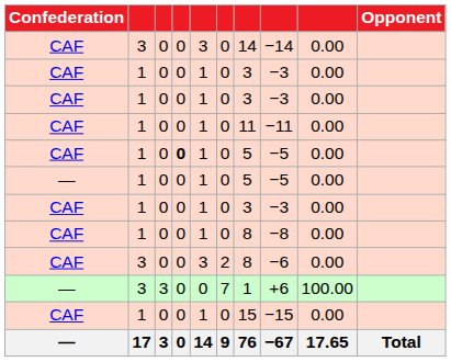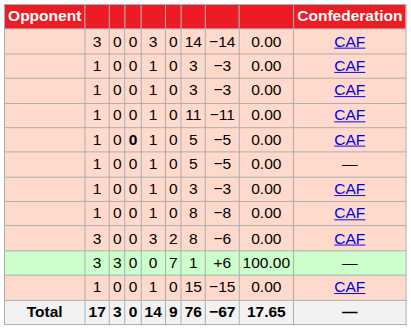columns swapped: Opponent <-> Confederation
